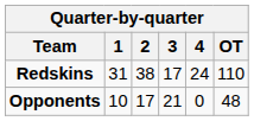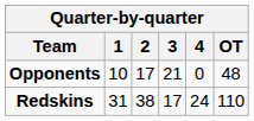rows swapped: Redskins <-> Opponents
